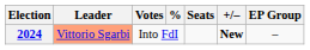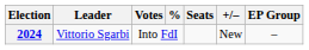2024 | Leader: lightsalmon background -> no background
2024 | +/–: bold -> normal
